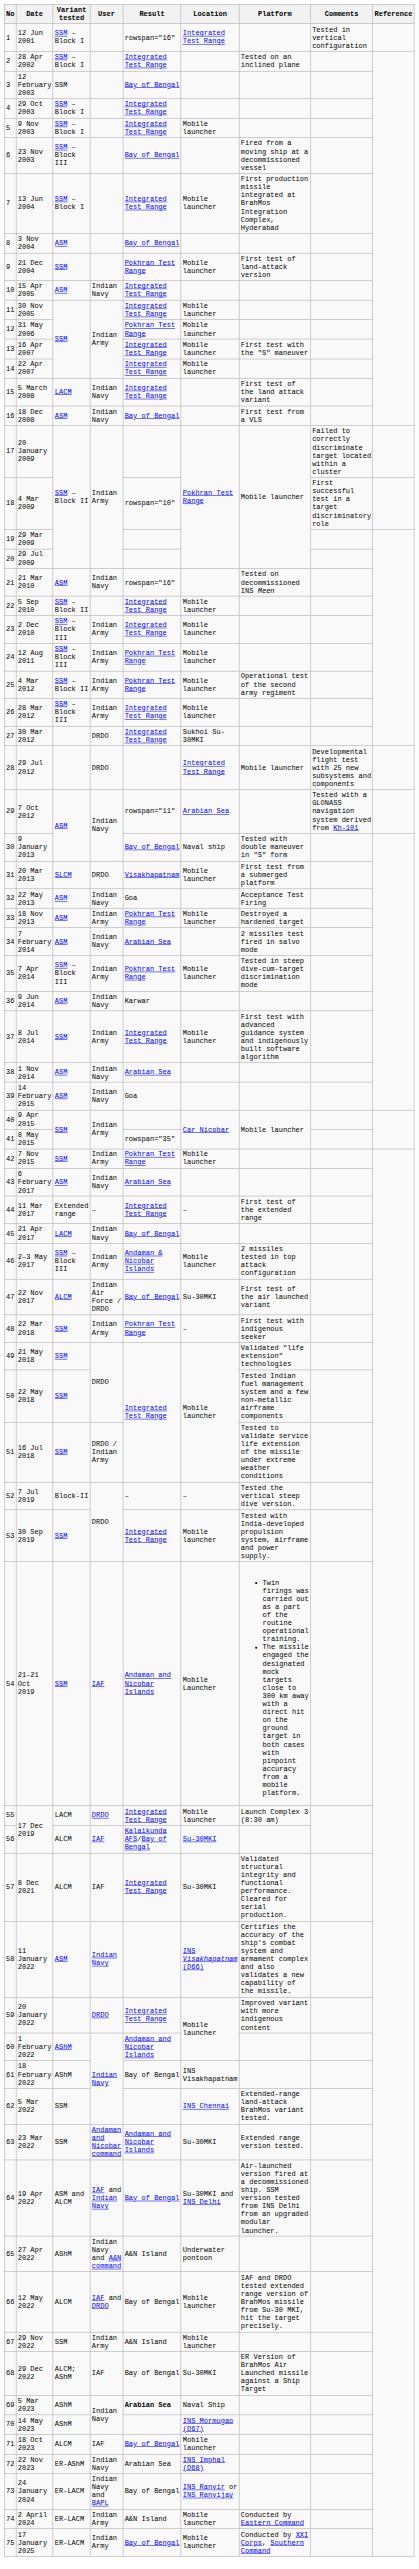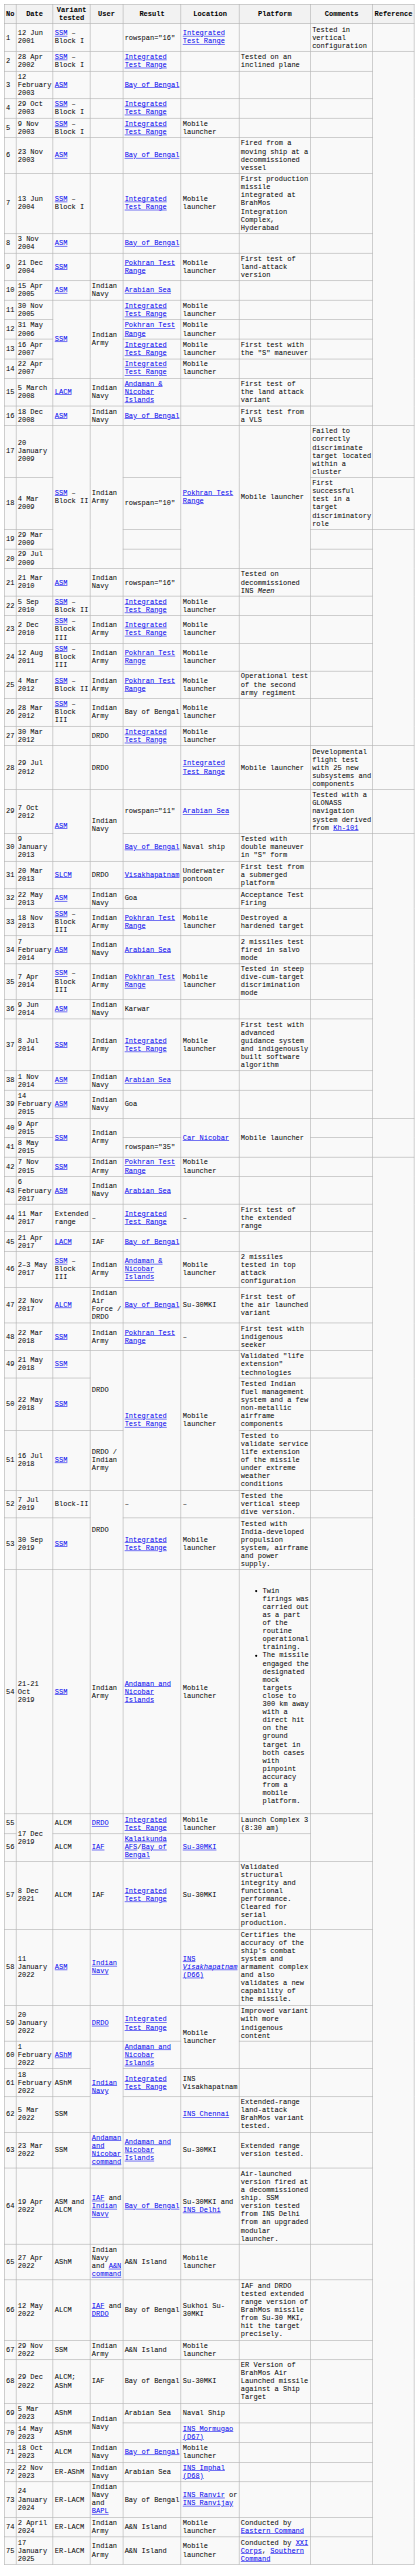12 February 2003 | Variant tested: SSM -> ASM
23 Nov 2003 | Variant tested: SSM – Block III -> ASM
15 Apr 2005 | Result: Integrated Test Range -> Arabian Sea
5 March 2008 | Result: Integrated Test Range -> Andaman & Nicobar Islands
28 Mar 2012 | Result: Integrated Test Range -> Bay of Bengal
30 Mar 2012 | Location: Sukhoi Su-30MKI -> Mobile launcher
20 Mar 2013 | Location: Mobile launcher -> Underwater pontoon
18 Nov 2013 | Variant tested: ASM -> SSM – Block III
21 Apr 2017 | User: Indian Navy -> IAF
21-21 Oct 2019 | User: IAF -> Indian Army
21-21 Oct 2019 | Location: Mobile Launcher -> Mobile launcher
55 / 17 Dec 2019 | Variant tested: LACM -> ALCM
18 February 2022 | Result: Bay of Bengal -> Integrated Test Range
27 Apr 2022 | Location: Underwater pontoon -> Mobile launcher
12 May 2022 | Location: Mobile launcher -> Sukhoi Su-30MKI
5 Mar 2023 | Result: bold -> normal
18 Oct 2023 | User: IAF -> Indian Navy
17 January 2025 | Result: Bay of Bengal -> A&N Island
